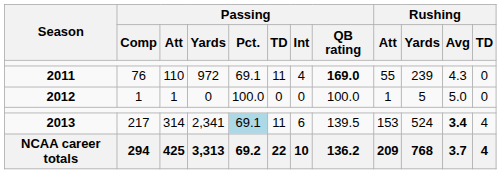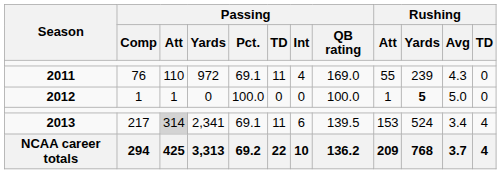2011 | Passing / QB rating: bold -> normal
2012 | Rushing / Yards: normal -> bold
2013 | Passing / Att: no background -> lightgrey background
2013 | Passing / Pct.: lightblue background -> no background
2013 | Rushing / Avg: bold -> normal
